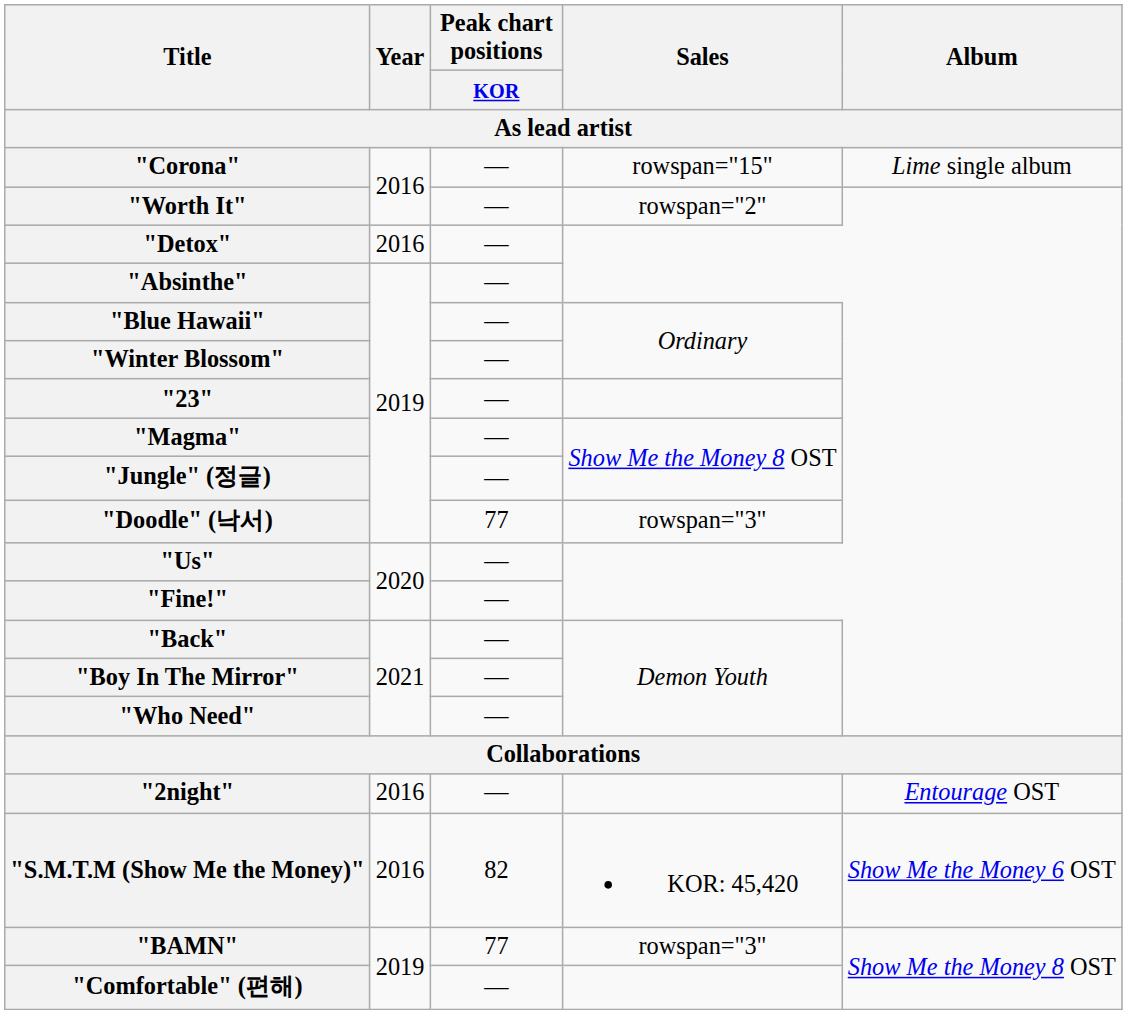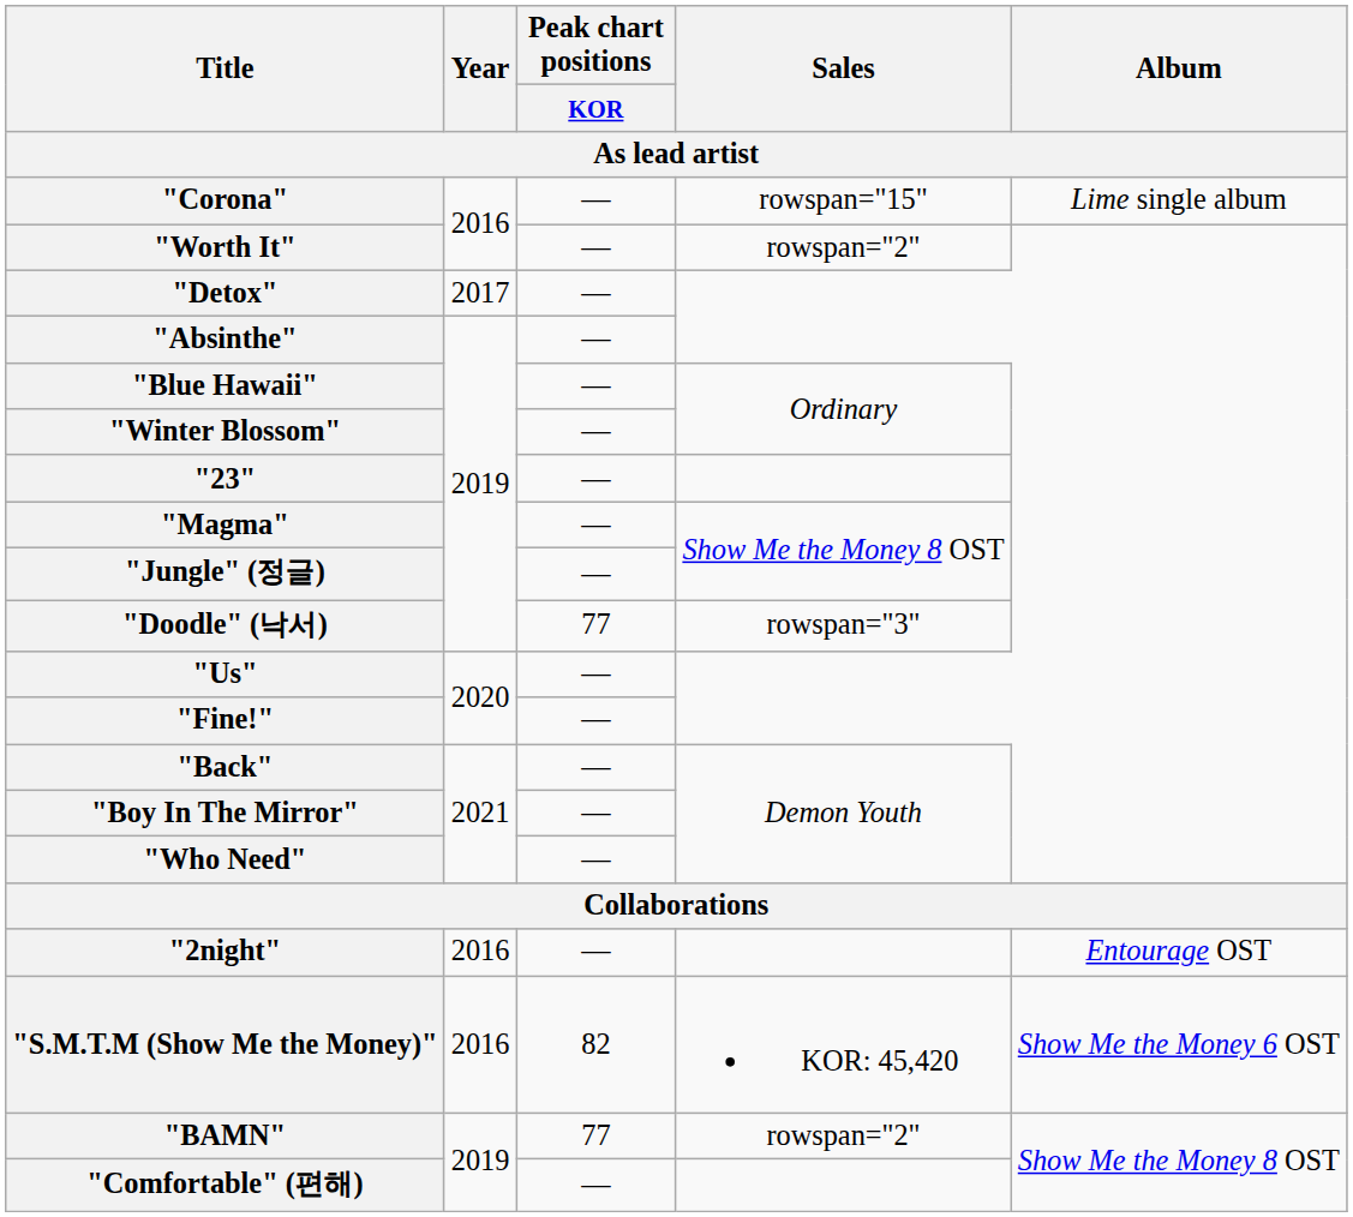"Detox" | Year: 2016 -> 2017
"BAMN" | Sales: rowspan="3" -> rowspan="2"
